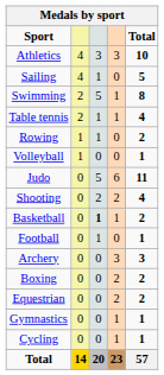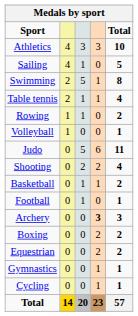Basketball | column 3: bold -> normal
Archery | column 4: normal -> bold
